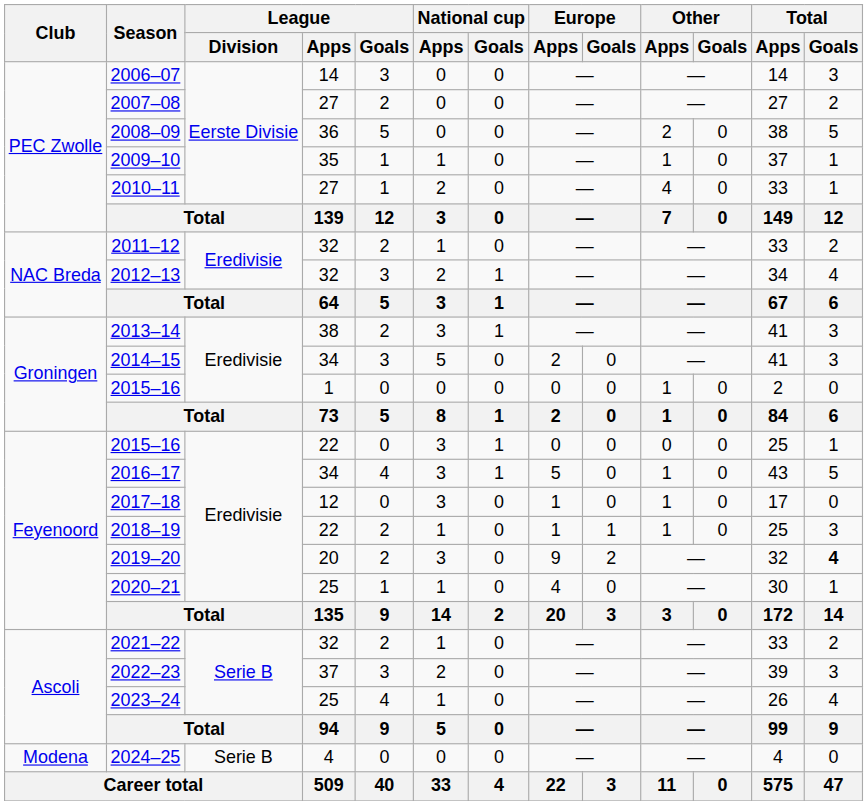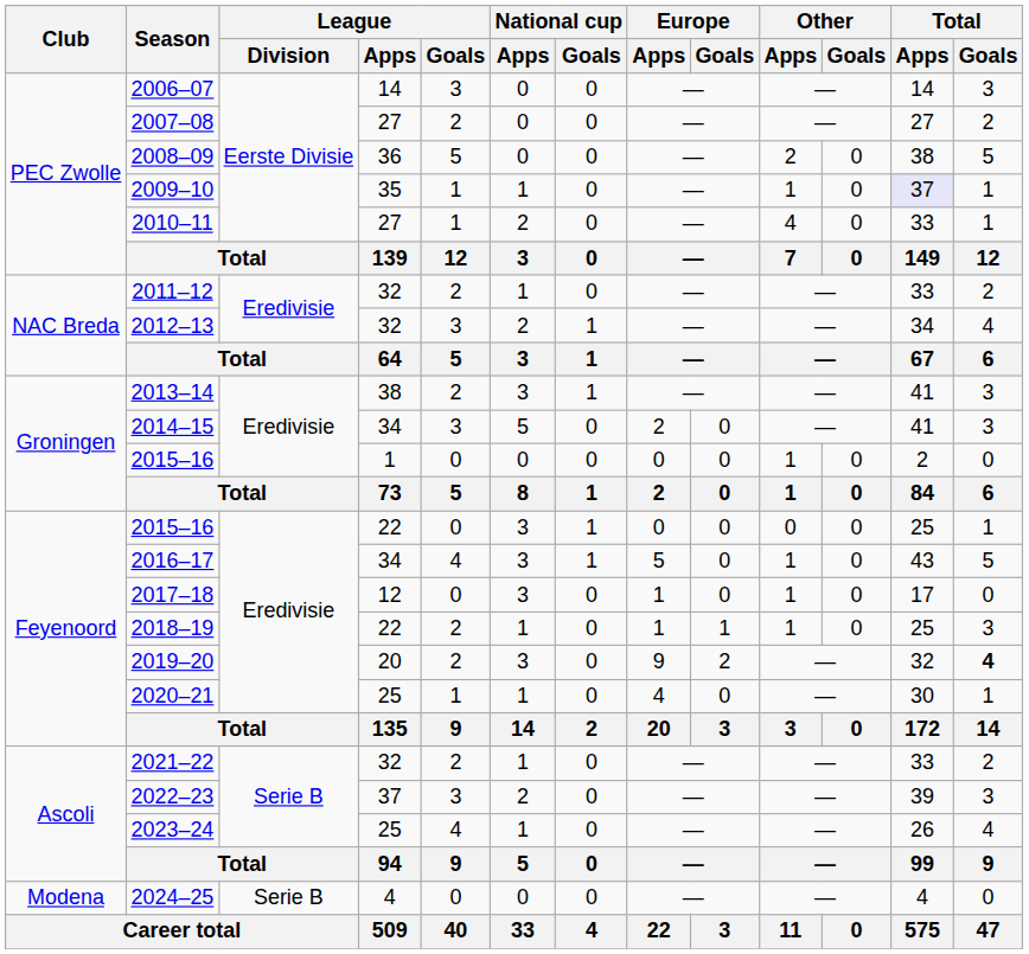2009–10 | Total / Apps: no background -> lavender background
